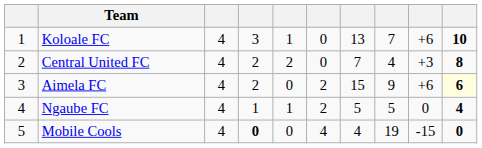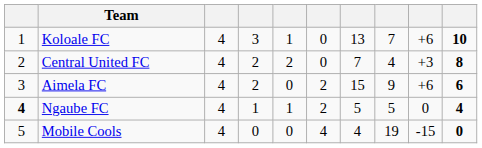Aimela FC | column 10: lightyellow background -> no background
Ngaube FC | column 1: normal -> bold
Mobile Cools | column 4: bold -> normal
